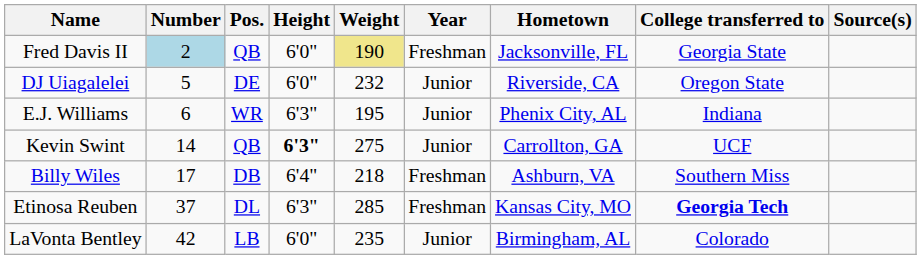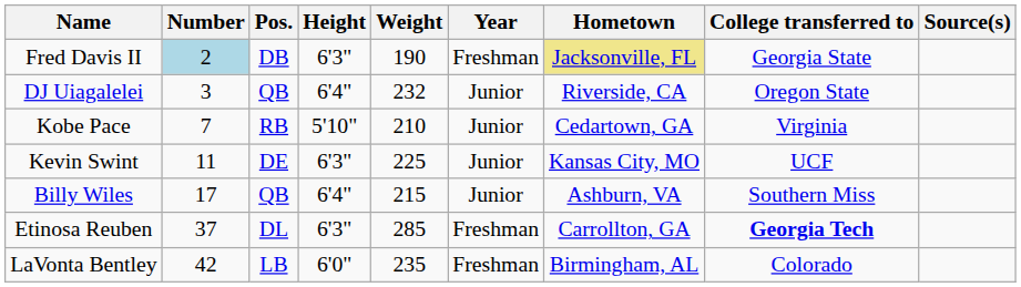Fred Davis II | Pos.: QB -> DB
Fred Davis II | Height: 6'0" -> 6'3"
Fred Davis II | Weight: khaki background -> no background
Fred Davis II | Hometown: no background -> khaki background
DJ Uiagalelei | Number: 5 -> 3
DJ Uiagalelei | Pos.: DE -> QB
DJ Uiagalelei | Height: 6'0" -> 6'4"
- row: E.J. Williams | 6 | WR | 6'3" | 195 | Junior | Phenix City, AL | Indiana
+ row: Kobe Pace | 7 | RB | 5'10" | 210 | Junior | Cedartown, GA | Virginia
Kevin Swint | Number: 14 -> 11
Kevin Swint | Pos.: QB -> DE
Kevin Swint | Height: bold -> normal
Kevin Swint | Weight: 275 -> 225
Kevin Swint | Hometown: Carrollton, GA -> Kansas City, MO
Billy Wiles | Pos.: DB -> QB
Billy Wiles | Weight: 218 -> 215
Billy Wiles | Year: Freshman -> Junior
Etinosa Reuben | Hometown: Kansas City, MO -> Carrollton, GA
LaVonta Bentley | Year: Junior -> Freshman
